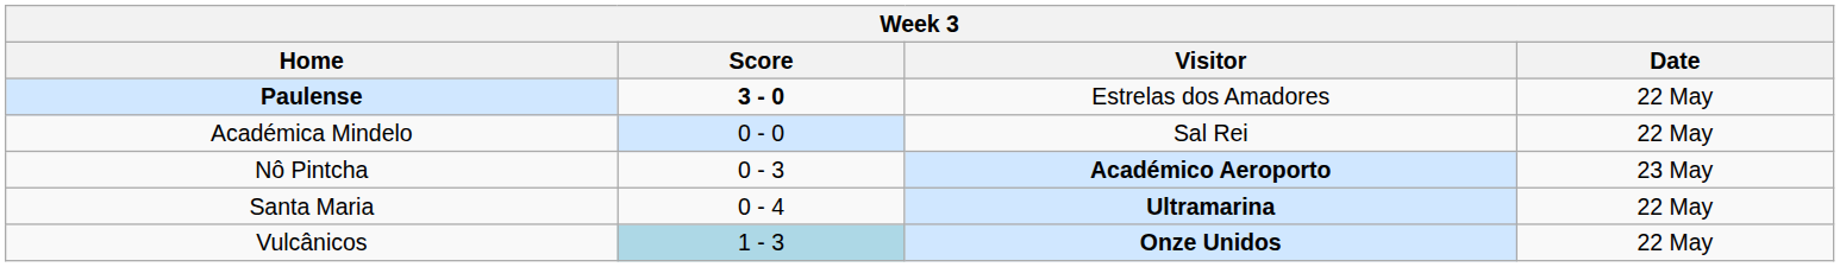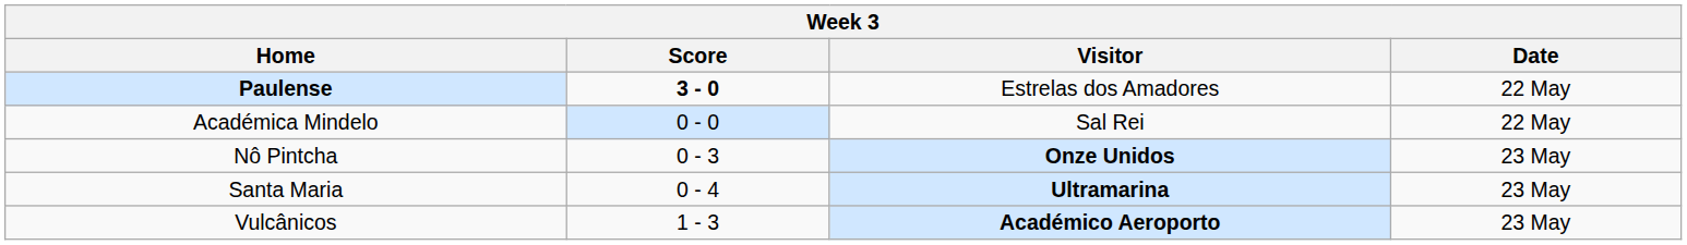Nô Pintcha | Visitor: Académico Aeroporto -> Onze Unidos
Santa Maria | Date: 22 May -> 23 May
Vulcânicos | Score: lightblue background -> no background
Vulcânicos | Visitor: Onze Unidos -> Académico Aeroporto
Vulcânicos | Date: 22 May -> 23 May
